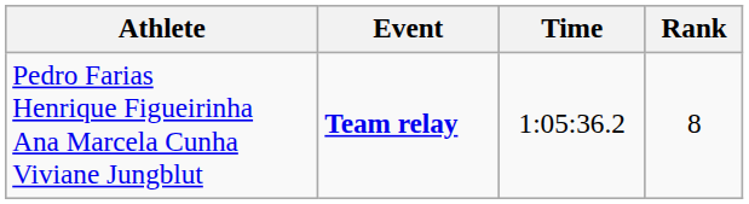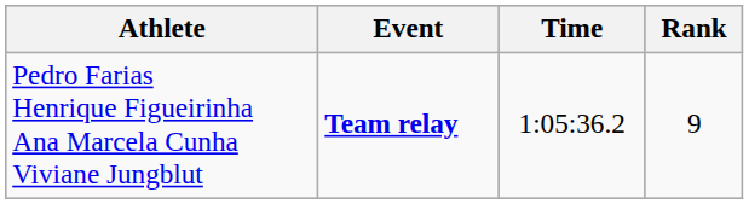row 2 | Rank: 8 -> 9
